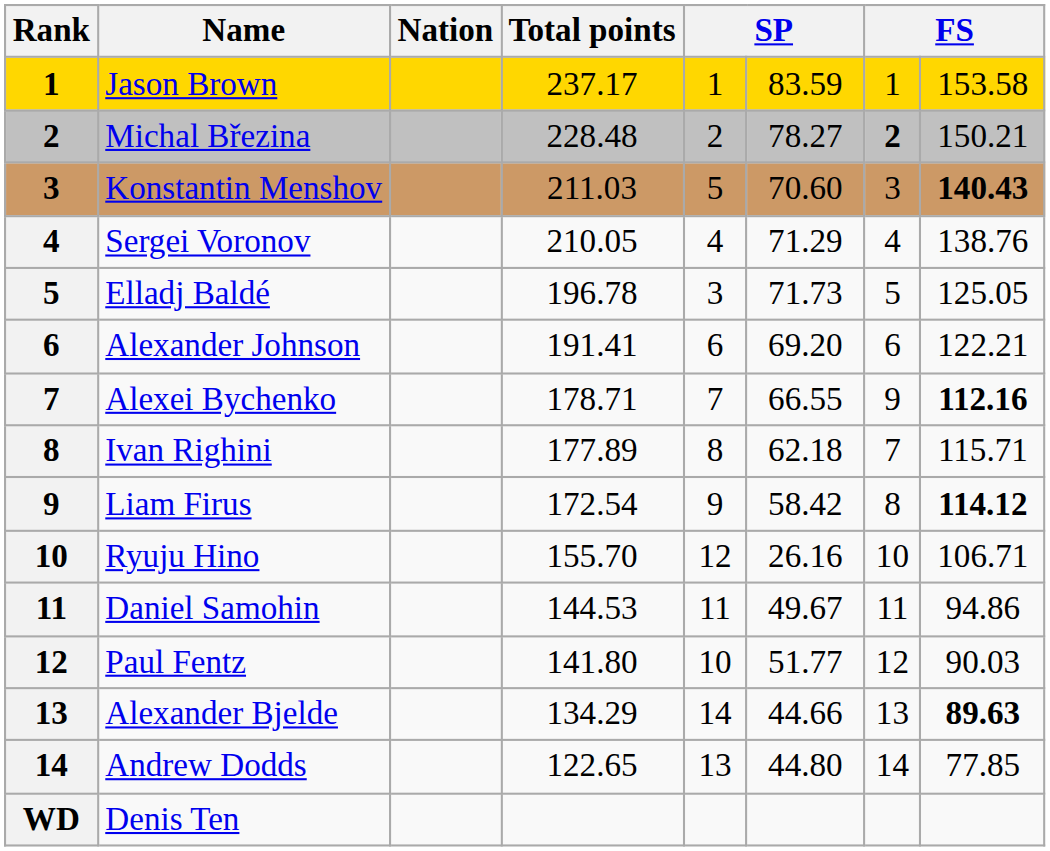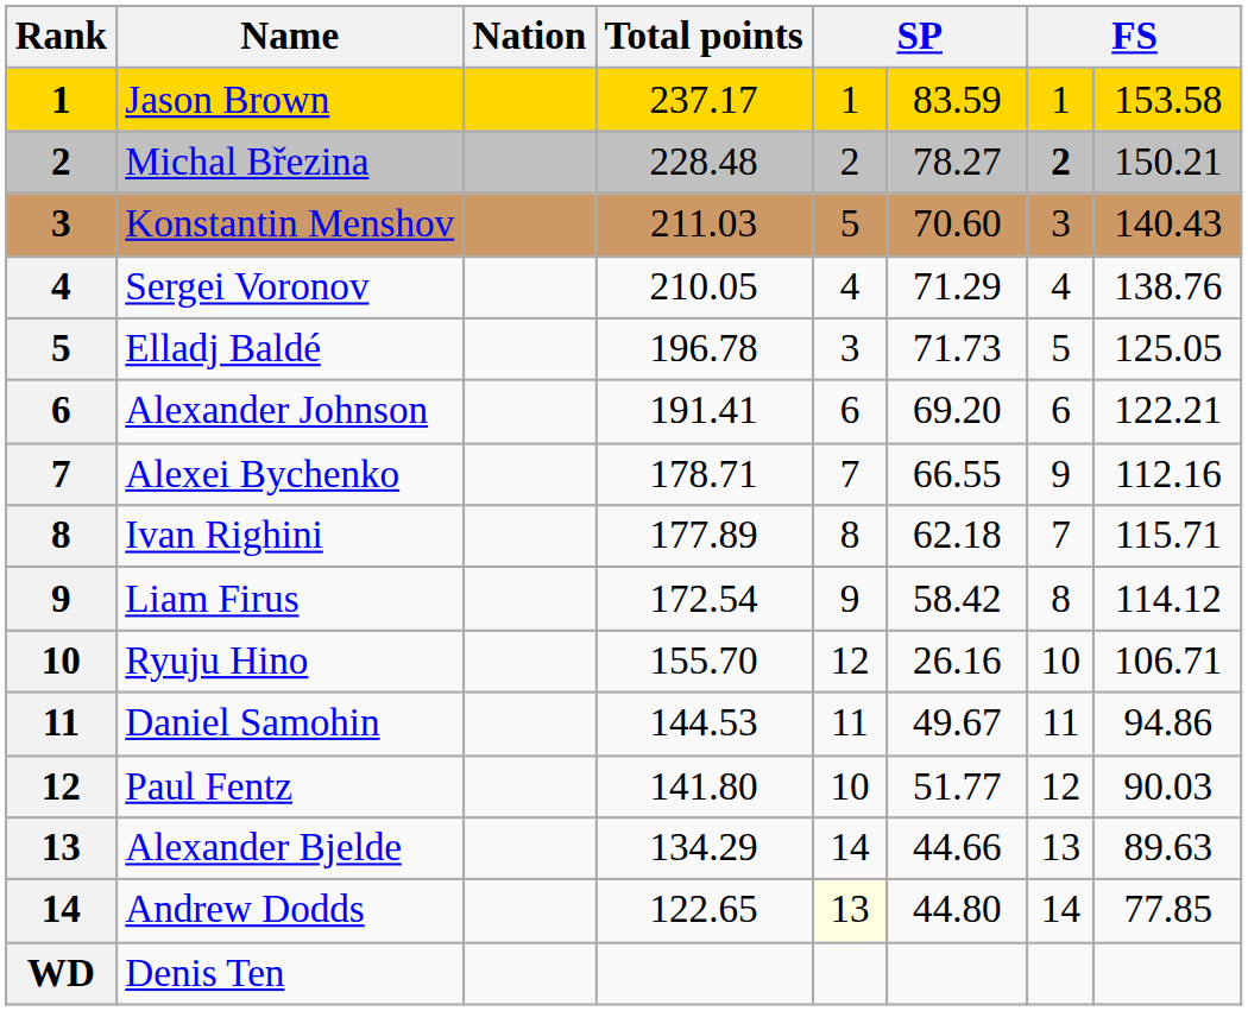Konstantin Menshov | column 8: bold -> normal
Alexei Bychenko | column 8: bold -> normal
Liam Firus | column 8: bold -> normal
Alexander Bjelde | column 8: bold -> normal
Andrew Dodds | column 5: no background -> lightyellow background
